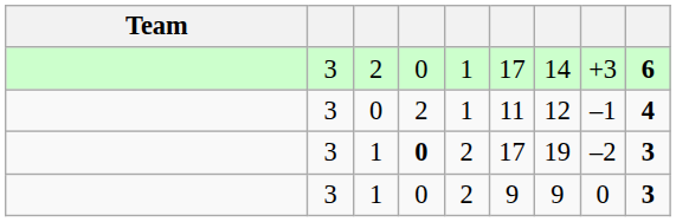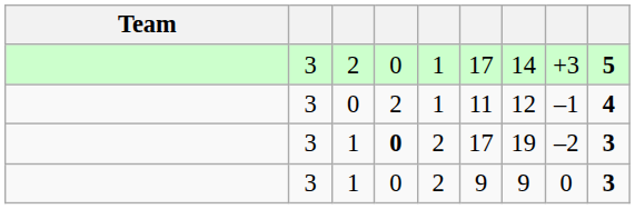row 2 | column 9: 6 -> 5
